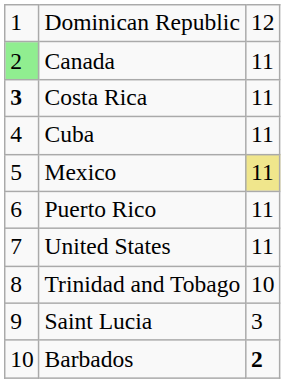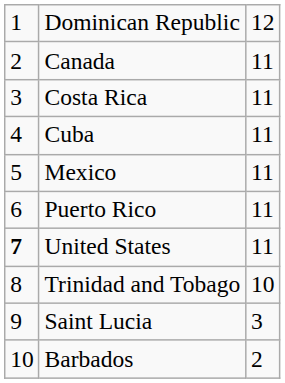Canada | column 1: lightgreen background -> no background
Costa Rica | column 1: bold -> normal
Mexico | column 3: khaki background -> no background
United States | column 1: normal -> bold
Barbados | column 3: bold -> normal
